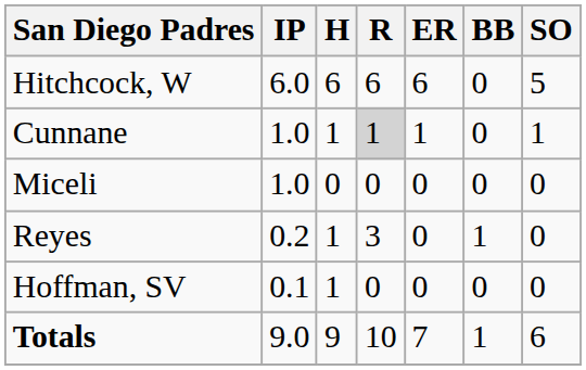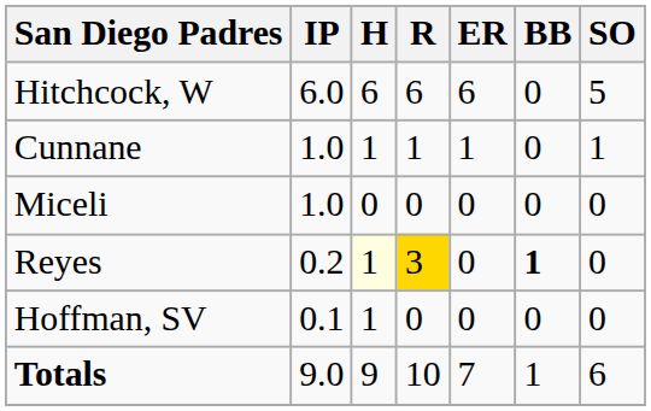Cunnane | R: lightgrey background -> no background
Reyes | H: no background -> lightyellow background
Reyes | R: no background -> gold background
Reyes | BB: normal -> bold
